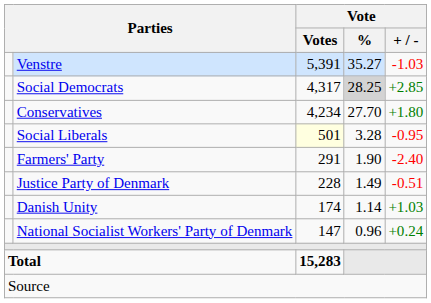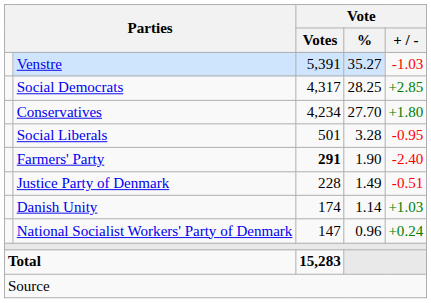Social Democrats | Vote / %: lightgrey background -> no background
Social Liberals | Vote / Votes: lightyellow background -> no background
Farmers' Party | Vote / Votes: normal -> bold
